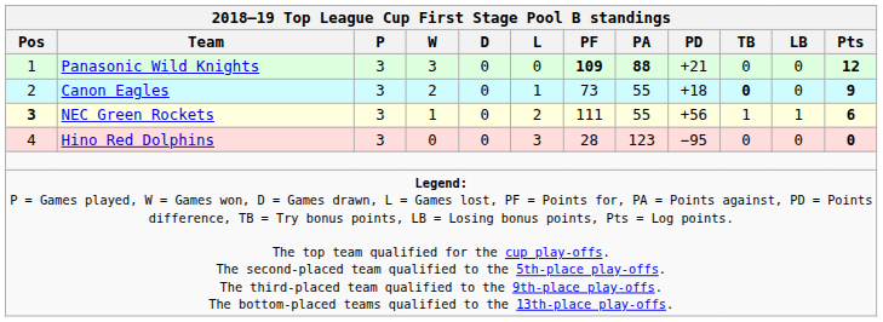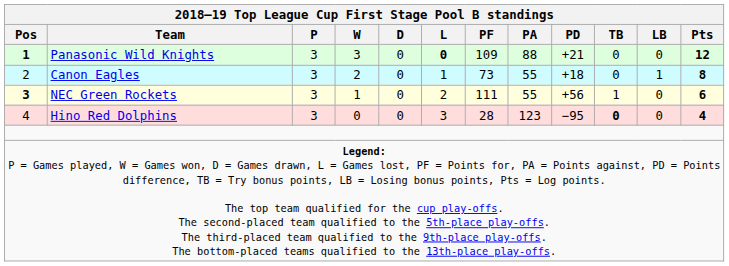Panasonic Wild Knights | Pos: normal -> bold
Panasonic Wild Knights | L: normal -> bold
Panasonic Wild Knights | PF: bold -> normal
Panasonic Wild Knights | PA: bold -> normal
Canon Eagles | TB: bold -> normal
Canon Eagles | LB: 0 -> 1
Canon Eagles | Pts: 9 -> 8
NEC Green Rockets | LB: 1 -> 0
Hino Red Dolphins | TB: normal -> bold
Hino Red Dolphins | Pts: 0 -> 4
